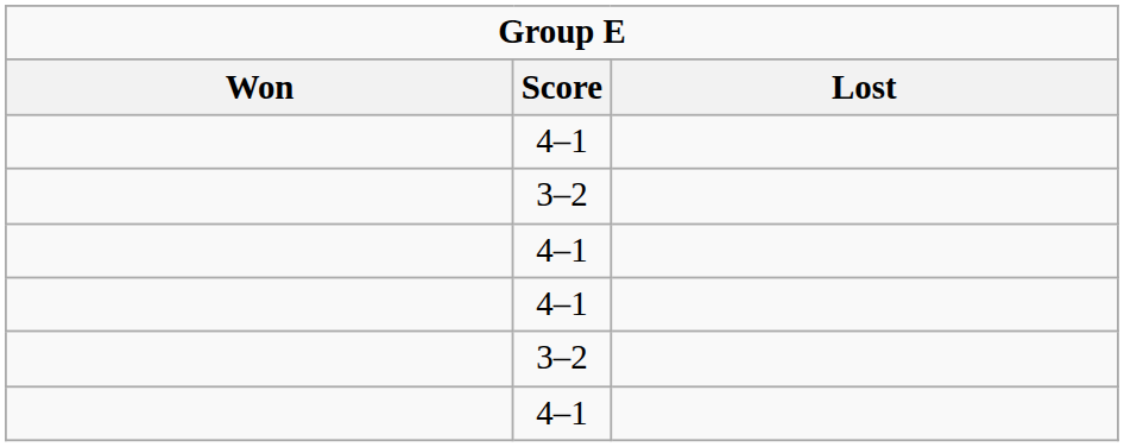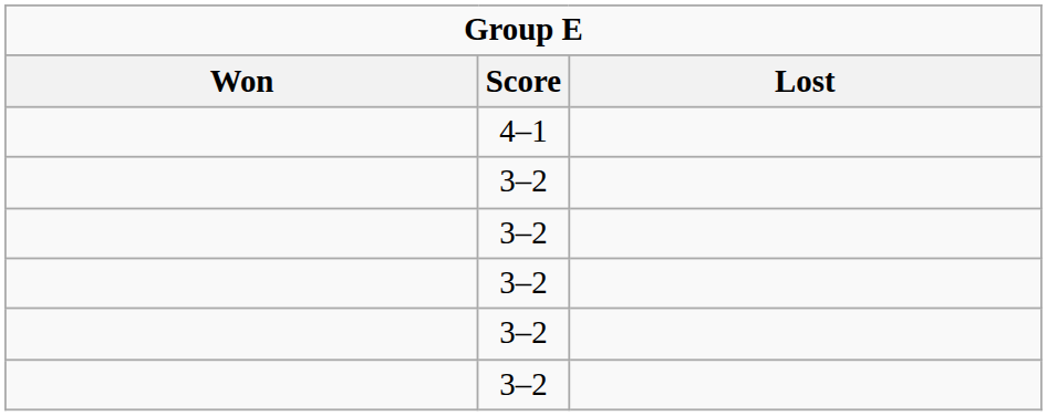row 5 | Score: 4–1 -> 3–2
row 6 | Score: 4–1 -> 3–2
row 8 | Score: 4–1 -> 3–2
